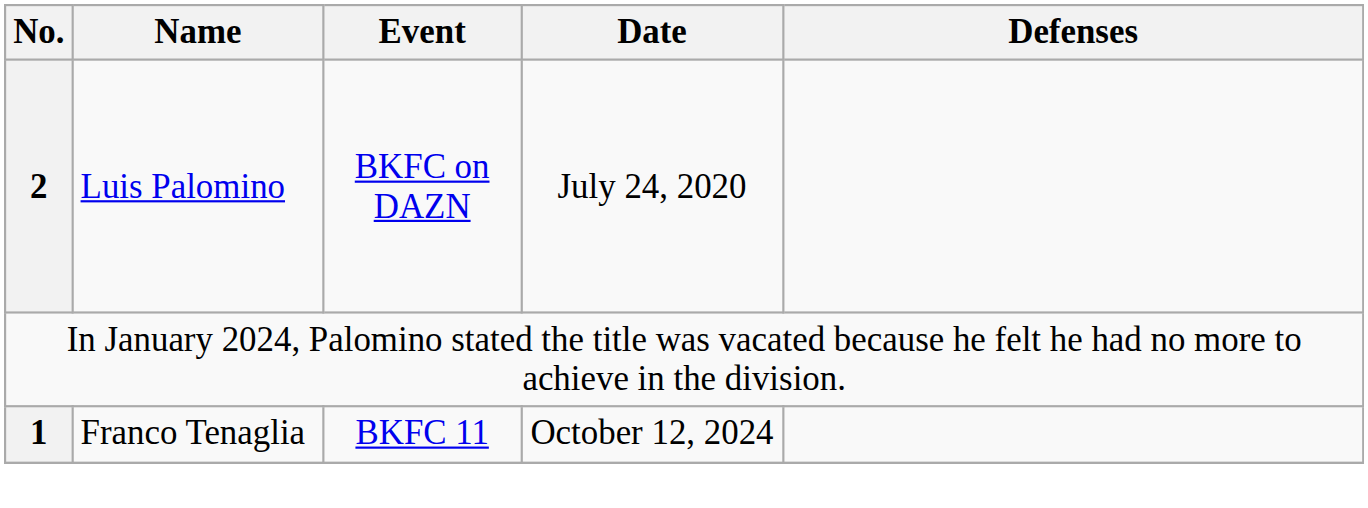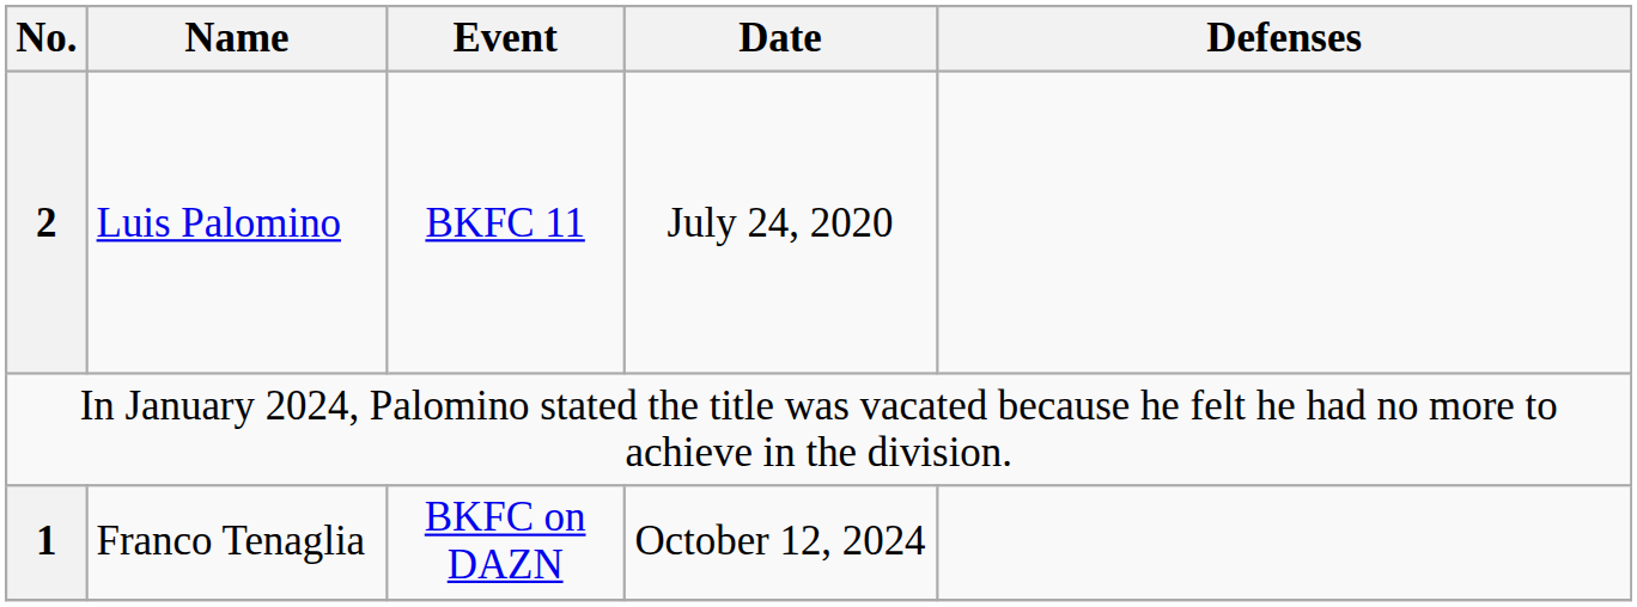Luis Palomino | Event: BKFC on DAZN -> BKFC 11
Franco Tenaglia | Event: BKFC 11 -> BKFC on DAZN
